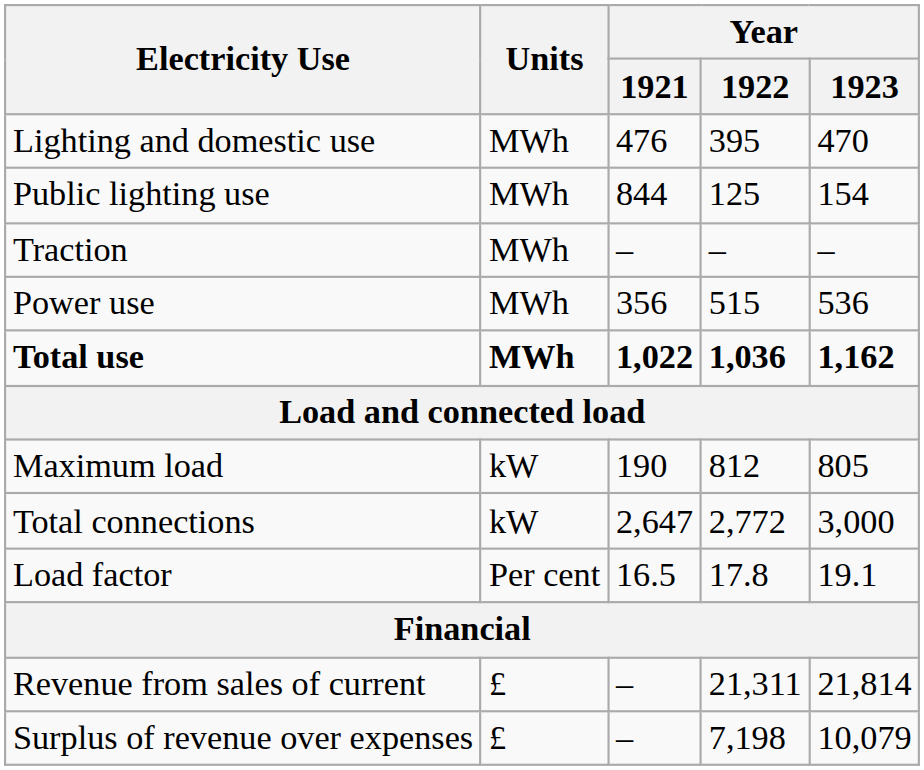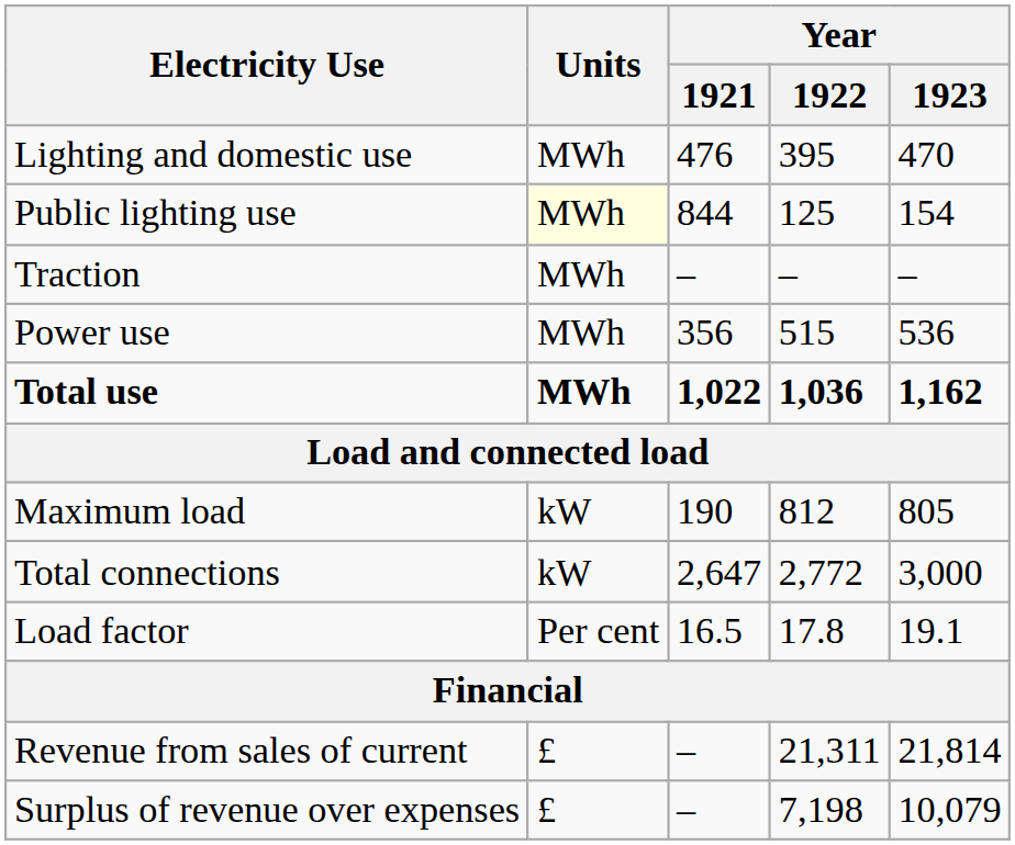Public lighting use | Units: no background -> lightyellow background
